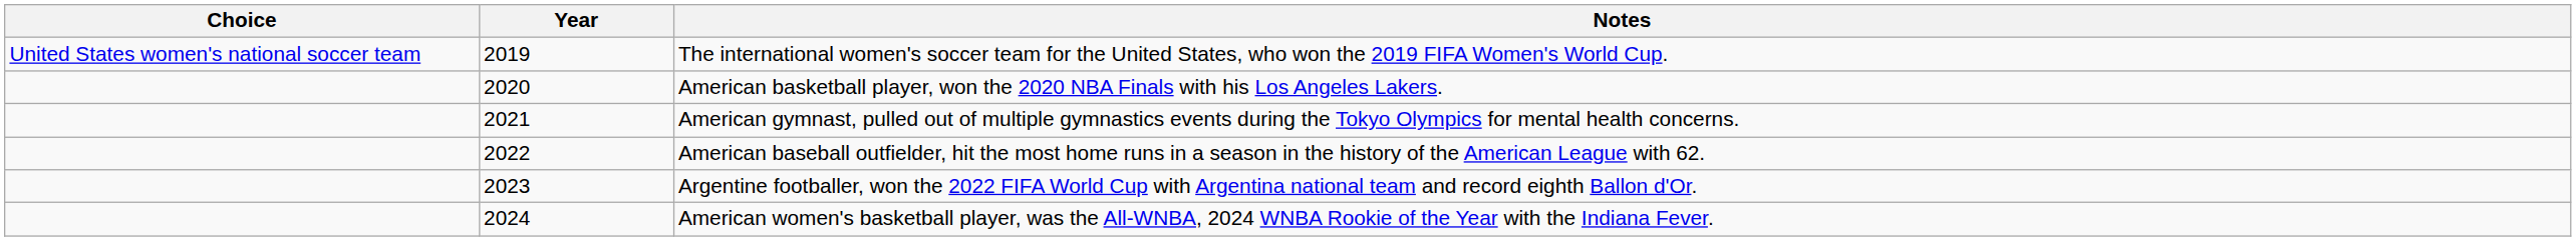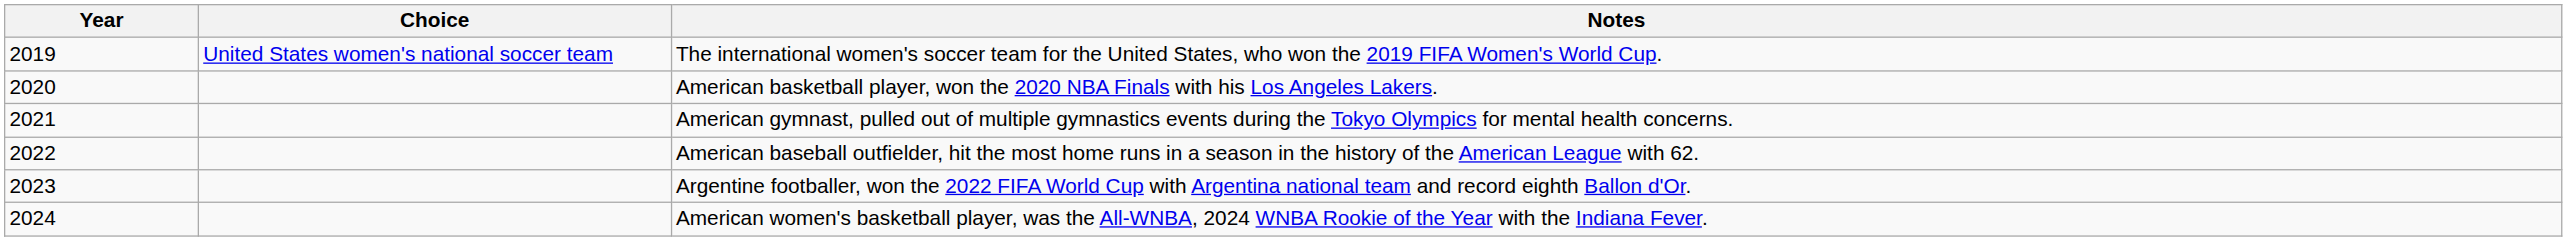columns swapped: Year <-> Choice
